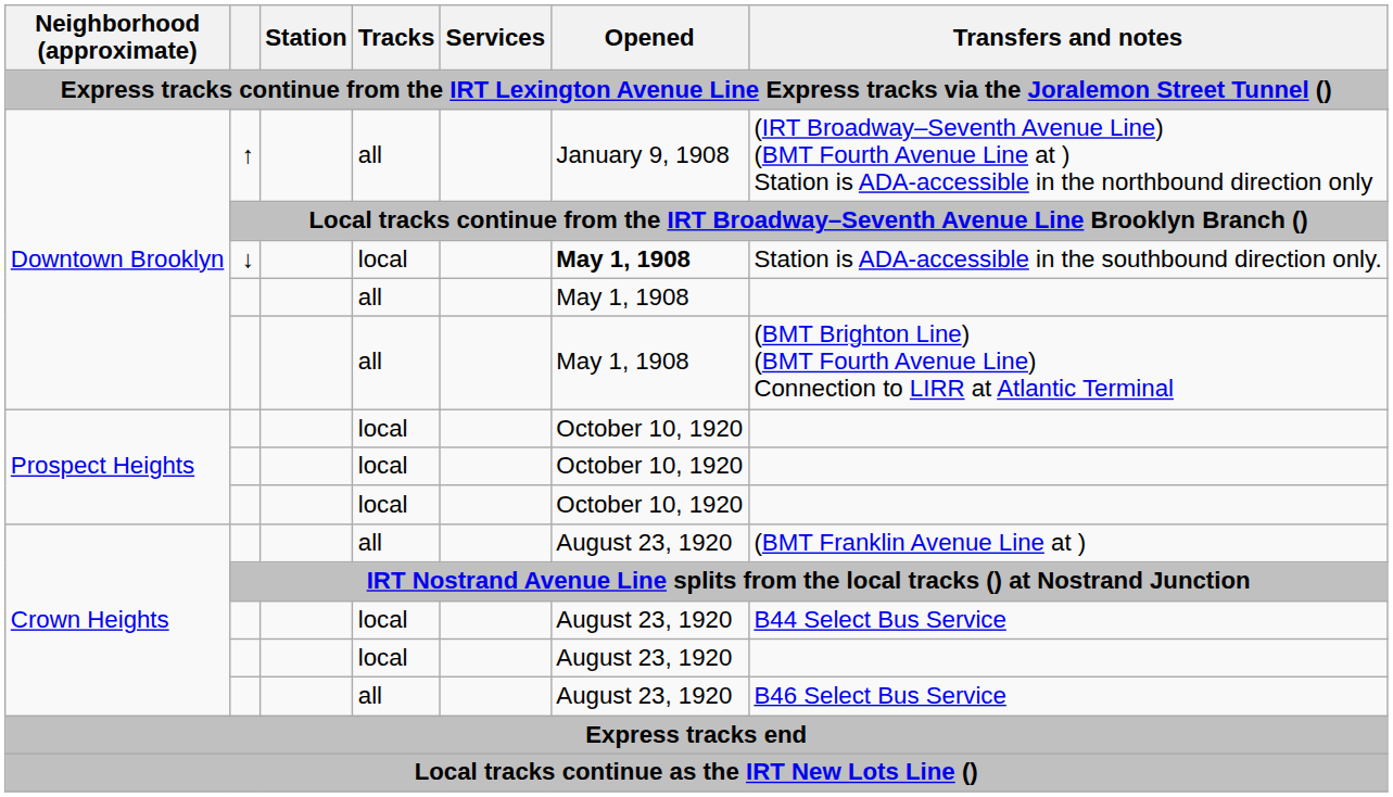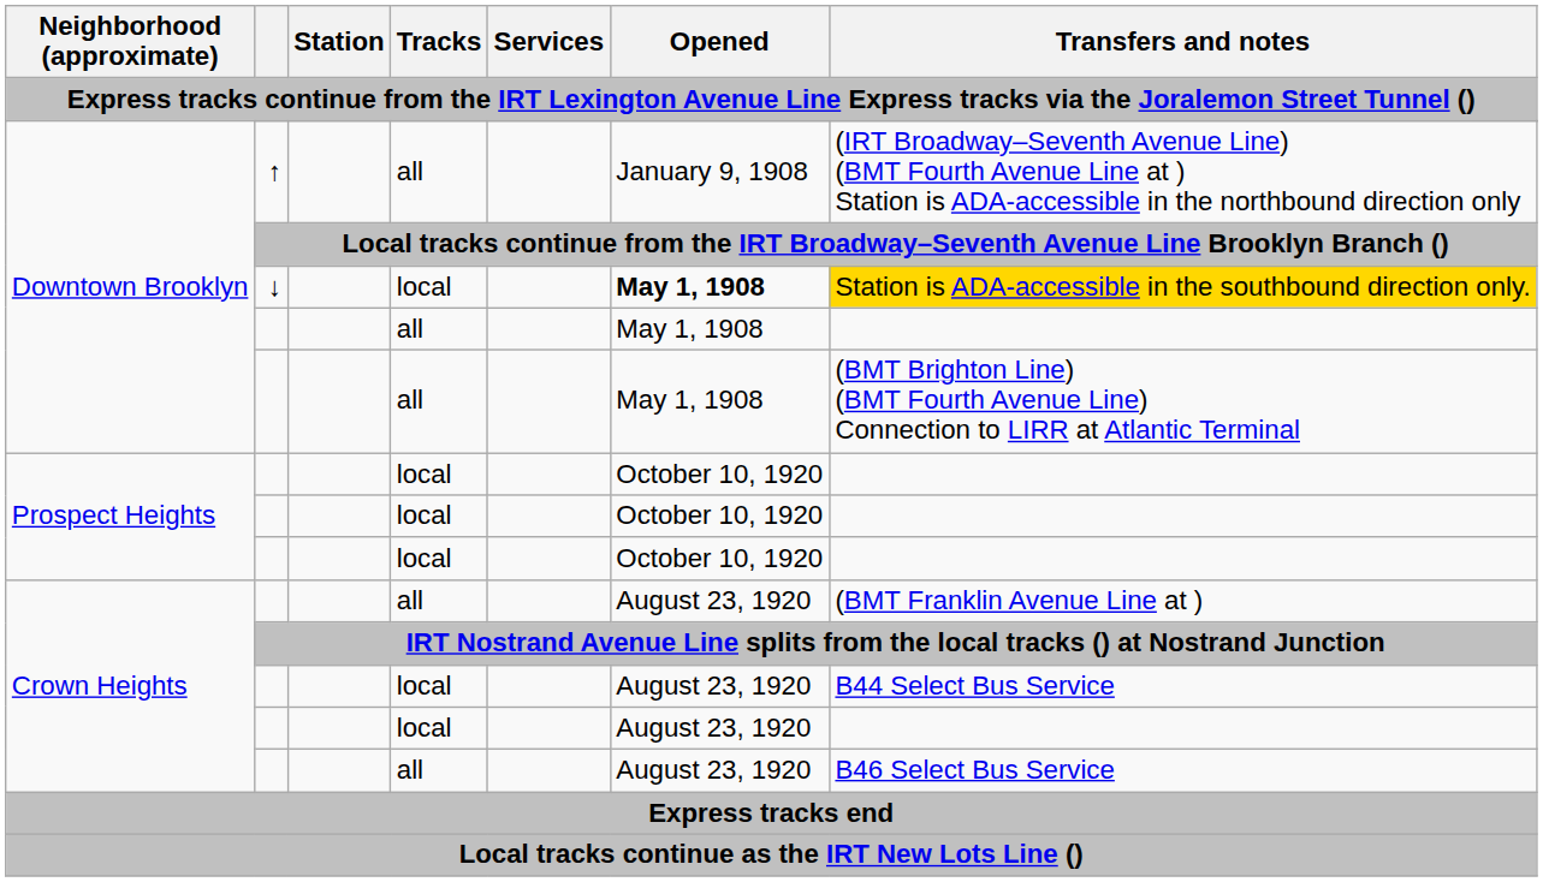Downtown Brooklyn / local | Transfers and notes: no background -> gold background
